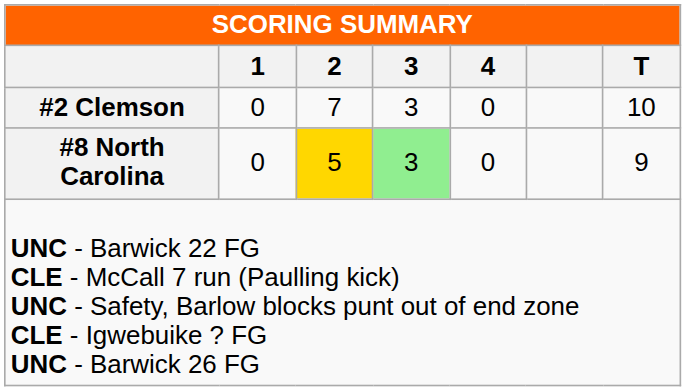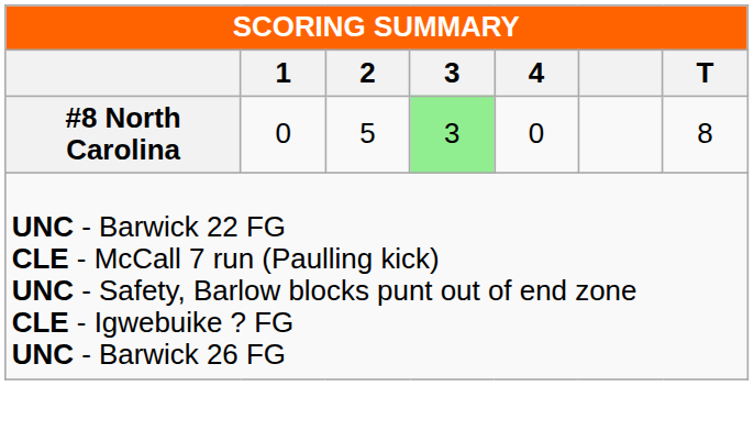- row: #2 Clemson | 0 | 7 | 3 | 0 | 10
#8 North Carolina | 2: gold background -> no background
#8 North Carolina | T: 9 -> 8
